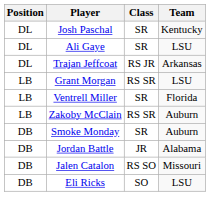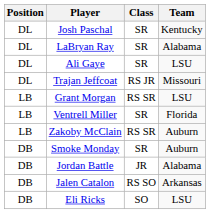+ row: DL | LaBryan Ray | SR | Alabama
Trajan Jeffcoat | Team: Arkansas -> Missouri
Jalen Catalon | Team: Missouri -> Arkansas
